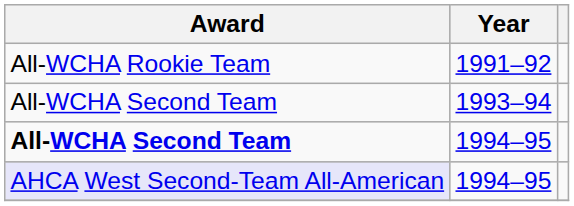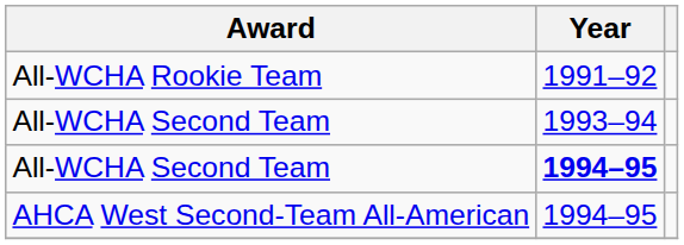row 4 | Award: bold -> normal
row 4 | Year: normal -> bold
row 5 | Award: lavender background -> no background
